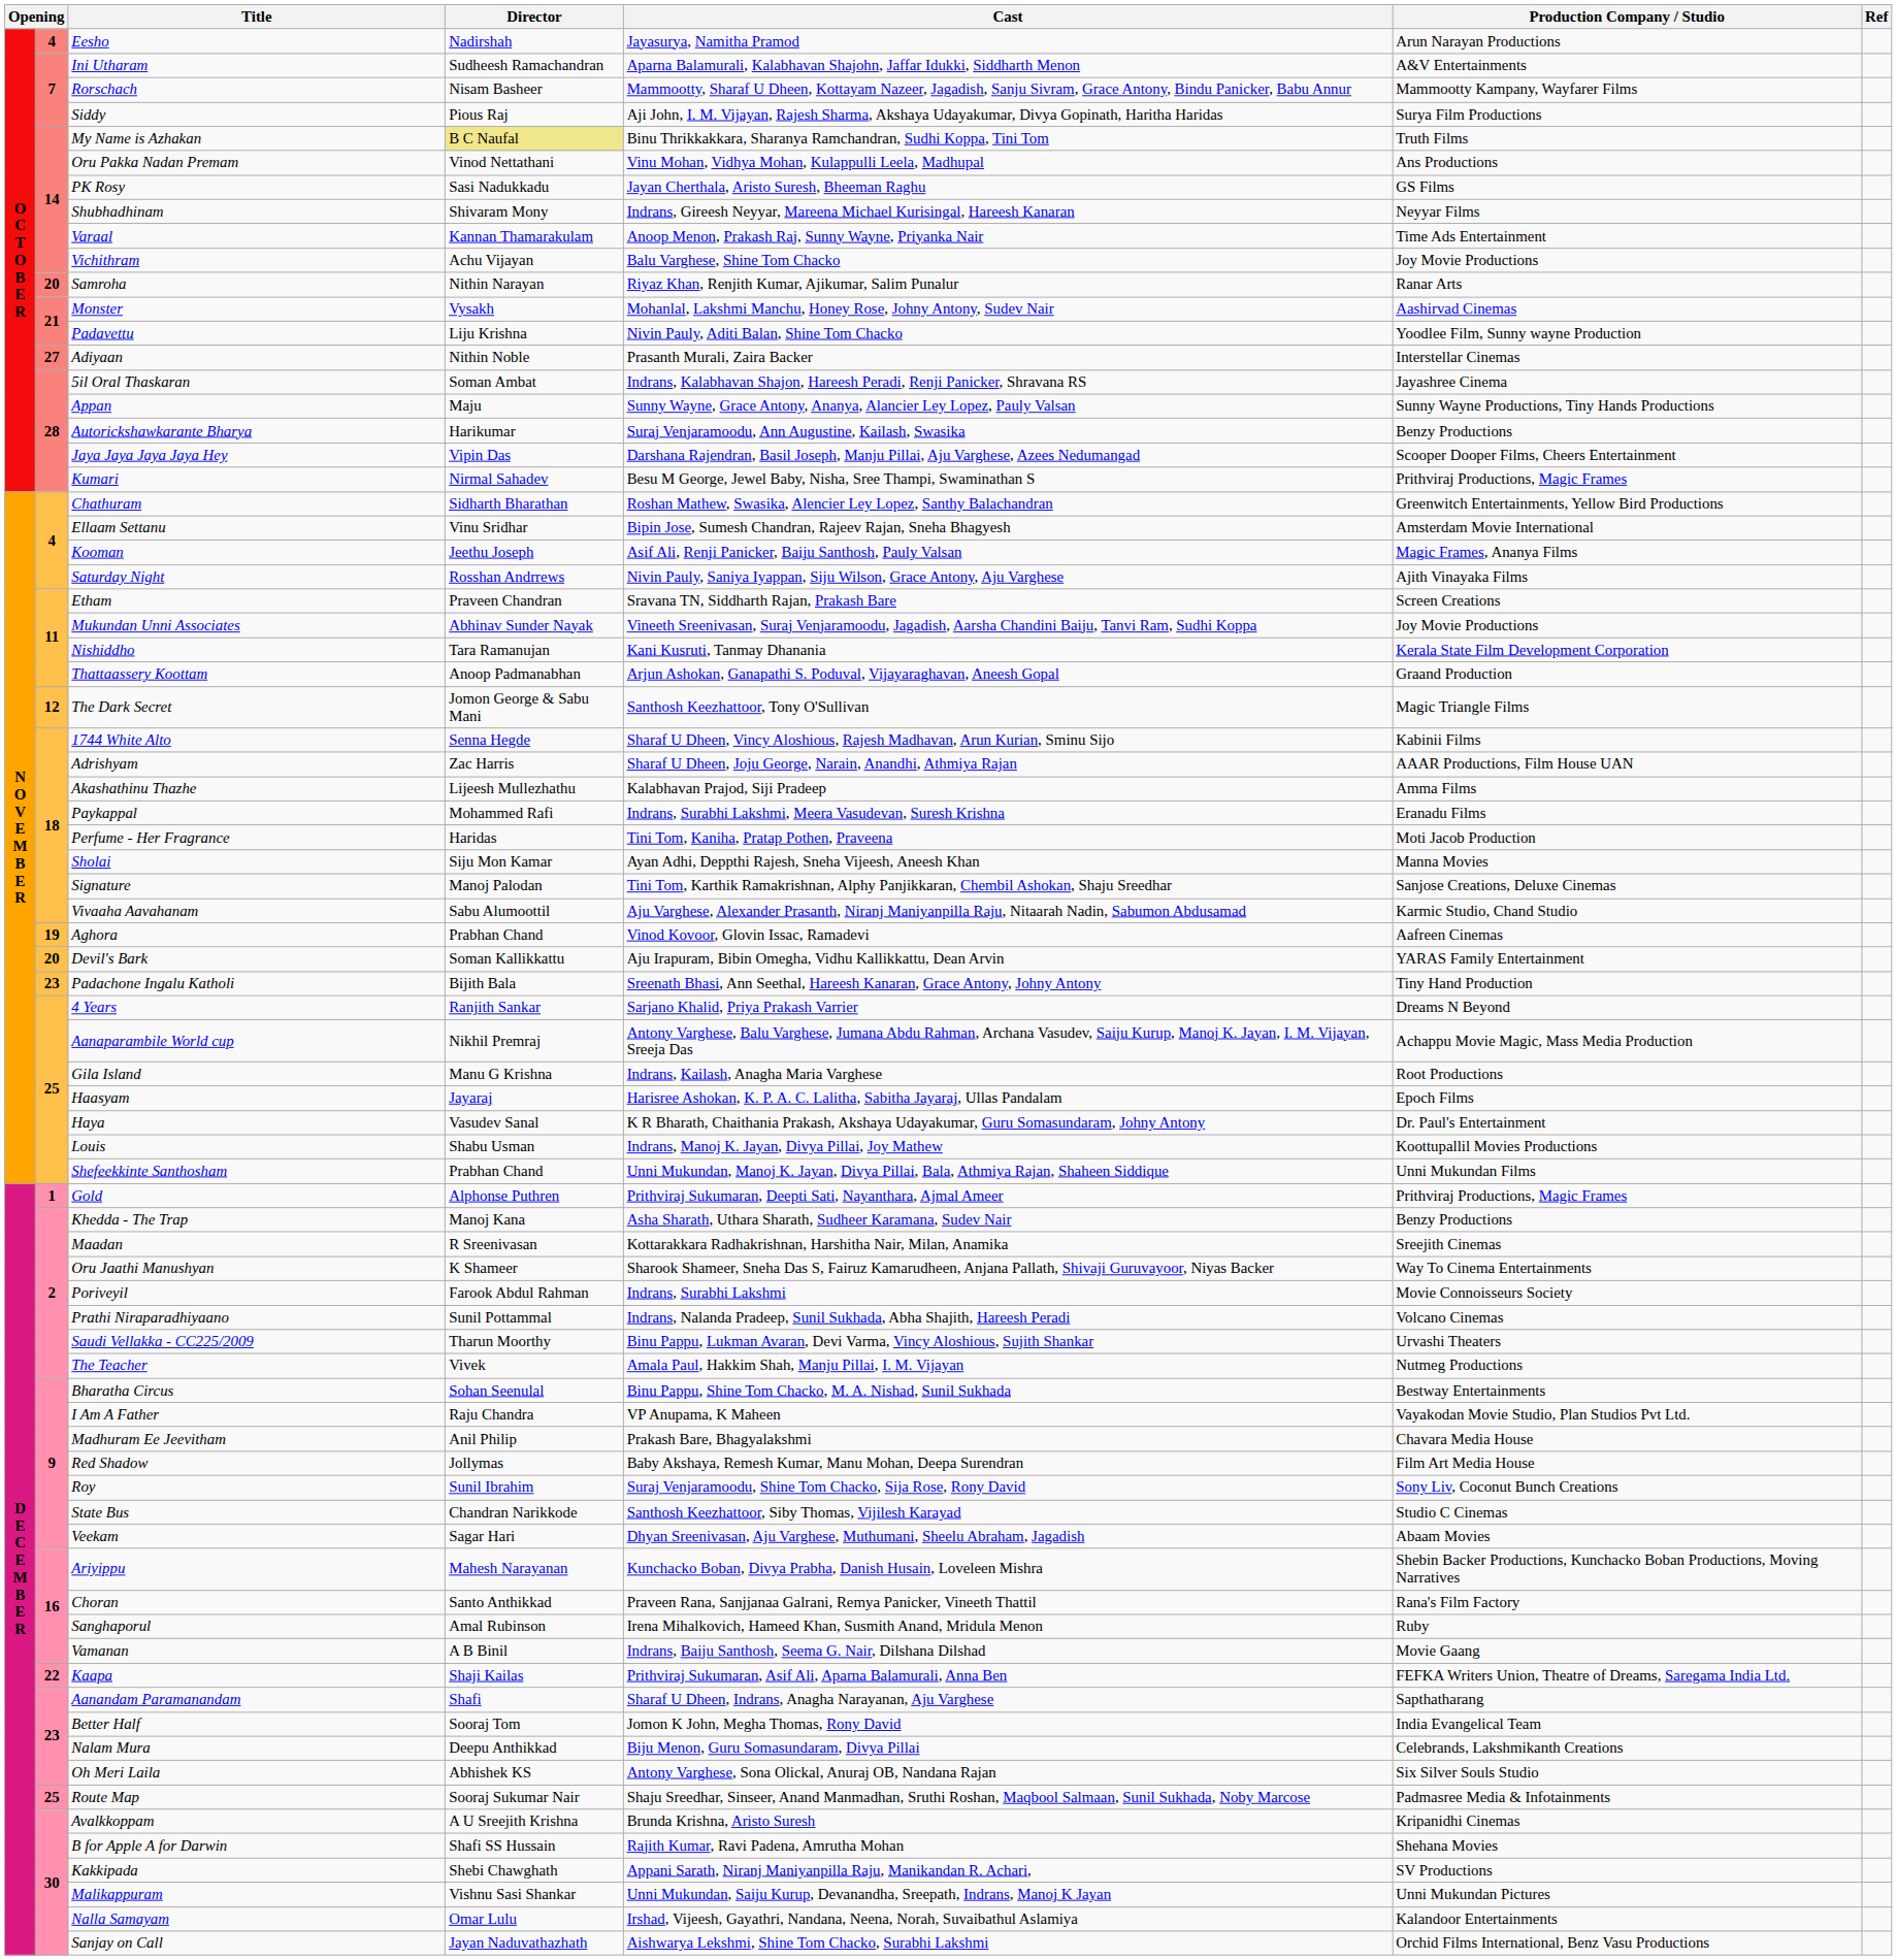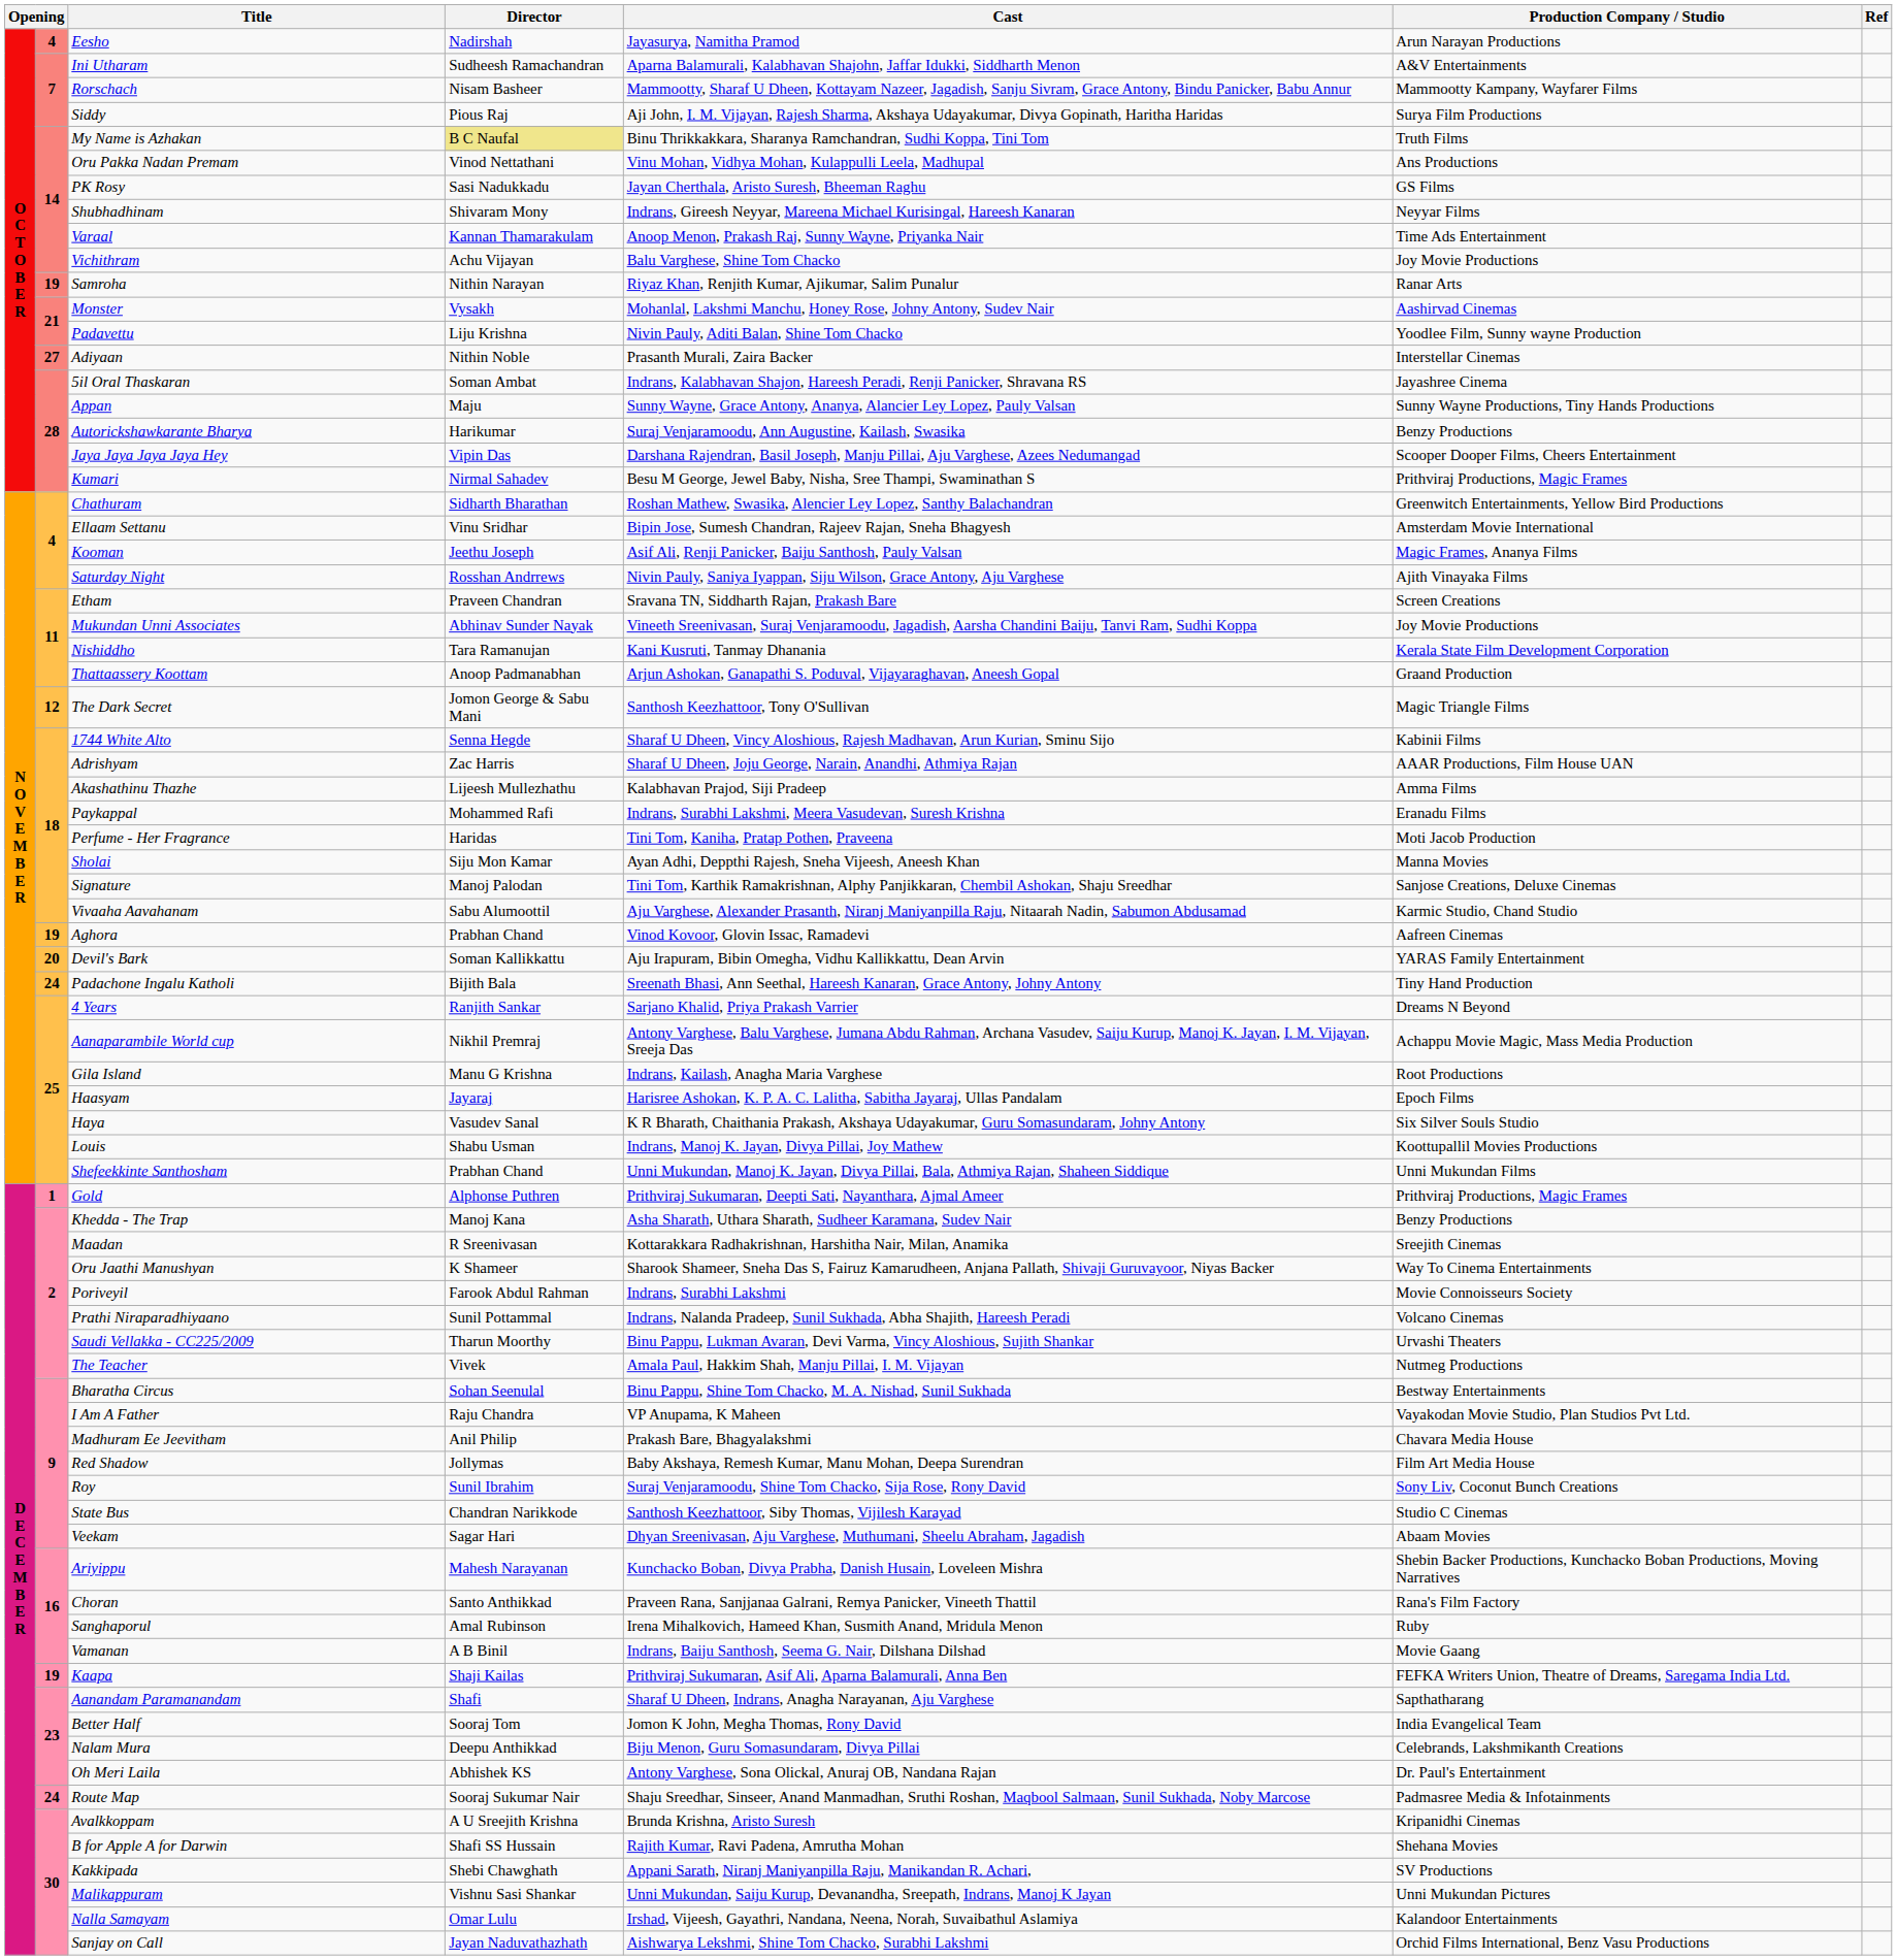Samroha | column 2: 20 -> 19
Padachone Ingalu Katholi | column 2: 23 -> 24
Haya | Production Company / Studio: Dr. Paul's Entertainment -> Six Silver Souls Studio
Kaapa | column 2: 22 -> 19
Oh Meri Laila | Production Company / Studio: Six Silver Souls Studio -> Dr. Paul's Entertainment
Route Map | column 2: 25 -> 24
